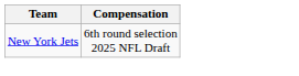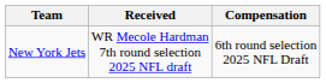+ column: Received | WR Mecole Hardman 7th round selection 2025 NFL draft
